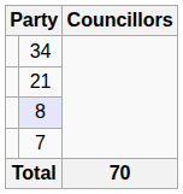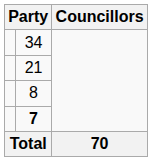8 | column 2: lavender background -> no background
7 | column 2: normal -> bold
